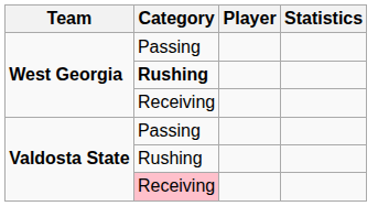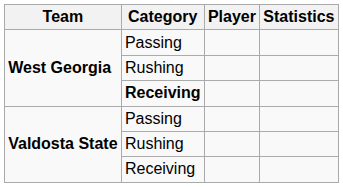West Georgia / Rushing | Category: bold -> normal
West Georgia / Receiving | Category: normal -> bold
Valdosta State / Receiving | Category: pink background -> no background
